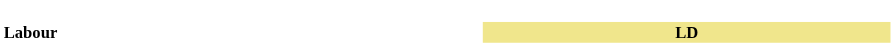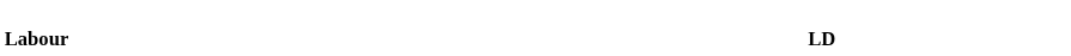Labour | 3: khaki background -> no background
